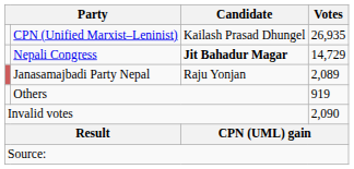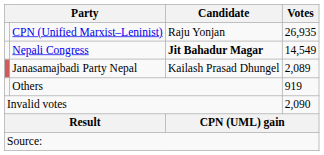CPN (Unified Marxist–Leninist) | Candidate: Kailash Prasad Dhungel -> Raju Yonjan
Nepali Congress | Votes: 14,729 -> 14,549
Janasamajbadi Party Nepal | Candidate: Raju Yonjan -> Kailash Prasad Dhungel
